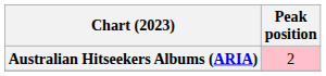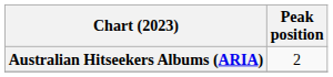Australian Hitseekers Albums (ARIA) | Peak position: pink background -> no background
